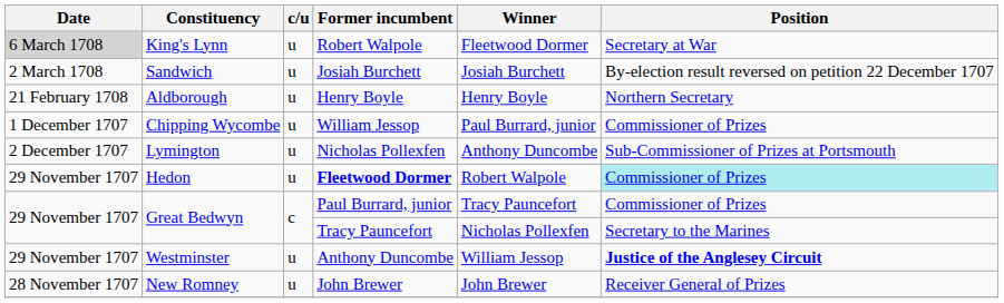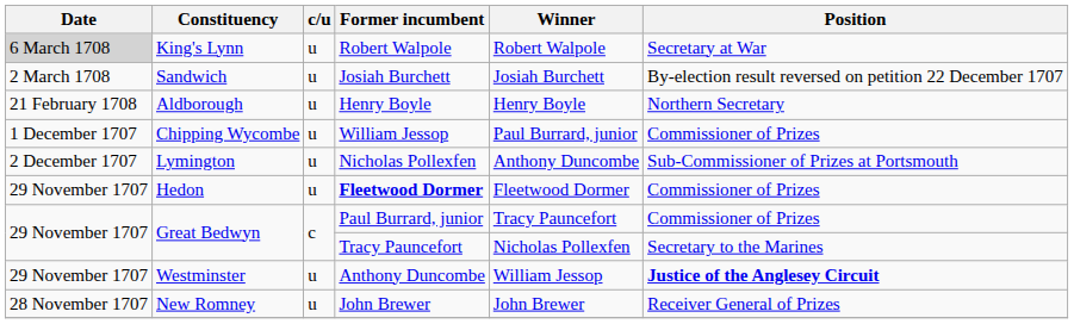row 2 | Winner: Fleetwood Dormer -> Robert Walpole
row 7 | Winner: Robert Walpole -> Fleetwood Dormer
row 7 | Position: paleturquoise background -> no background
